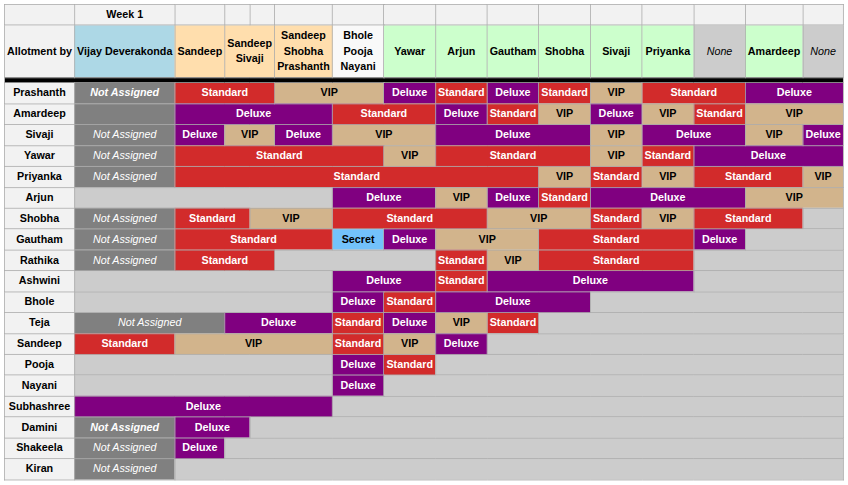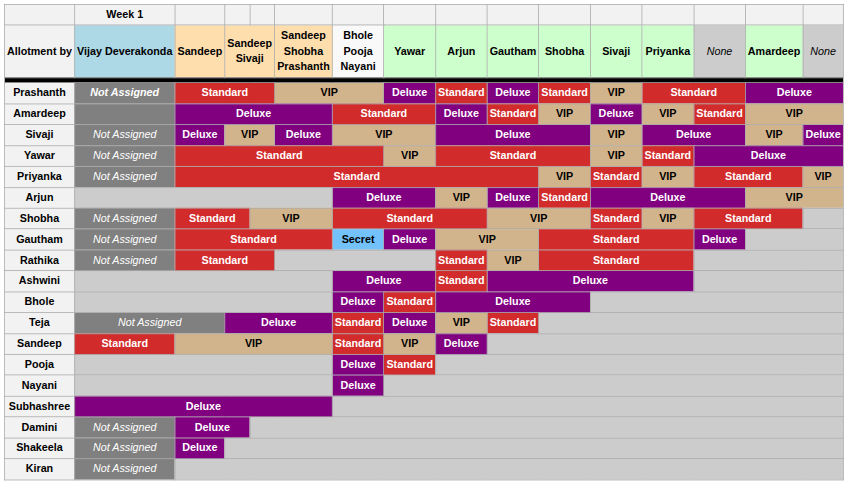Damini | Week 1: bold -> normal
